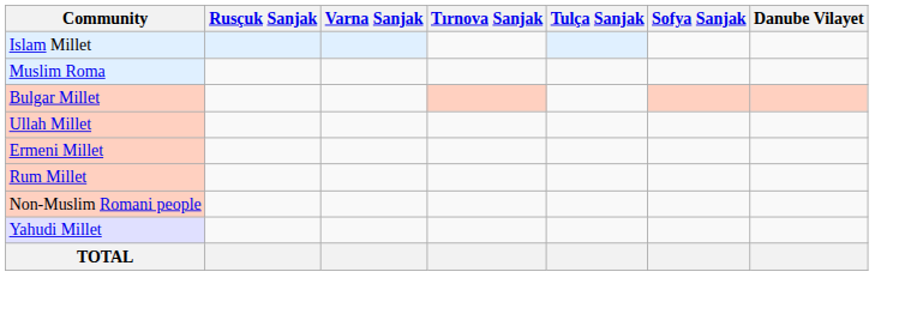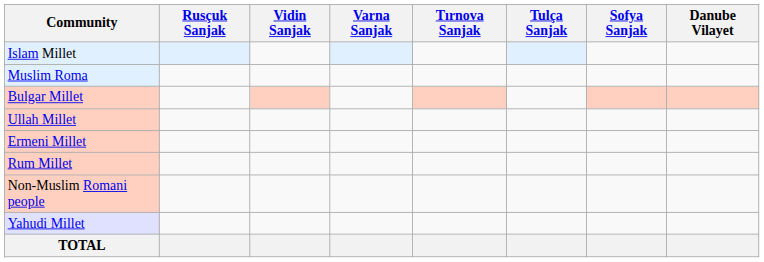+ column: Vidin Sanjak
